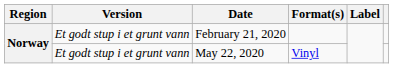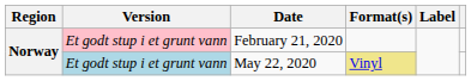February 21, 2020 | Version: no background -> pink background
May 22, 2020 | Version: no background -> lightblue background
May 22, 2020 | Format(s): no background -> khaki background
